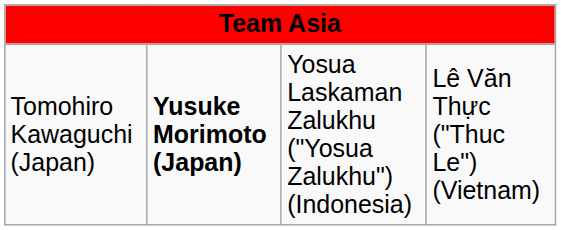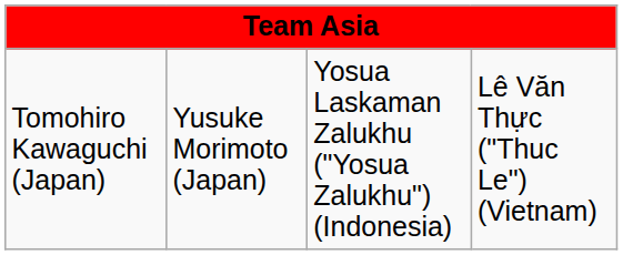Tomohiro Kawaguchi (Japan) | column 2: bold -> normal
